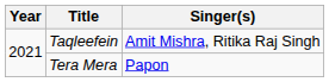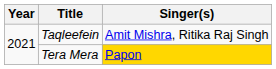Tera Mera | Singer(s): no background -> gold background
